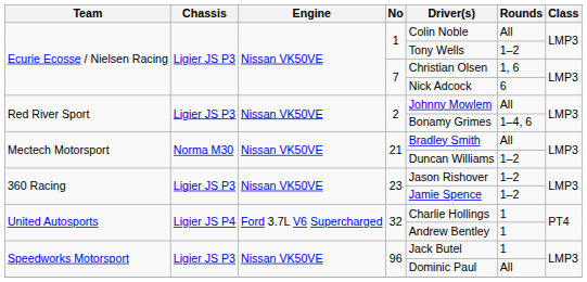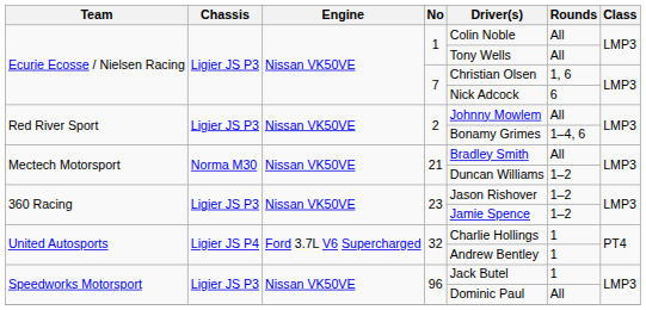row 3 | Rounds: 1–2 -> All
